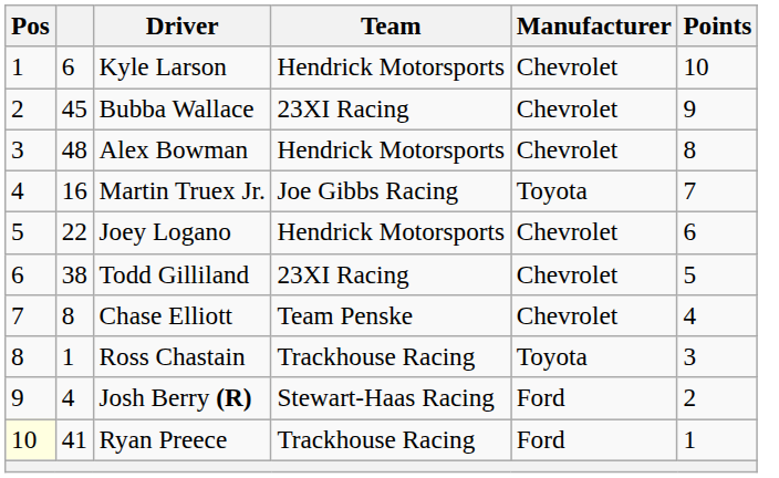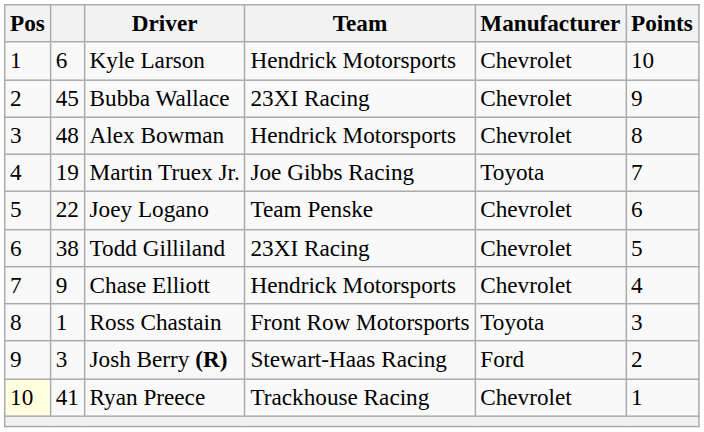Martin Truex Jr. | column 2: 16 -> 19
Joey Logano | Team: Hendrick Motorsports -> Team Penske
Chase Elliott | column 2: 8 -> 9
Chase Elliott | Team: Team Penske -> Hendrick Motorsports
Ross Chastain | Team: Trackhouse Racing -> Front Row Motorsports
Josh Berry (R) | column 2: 4 -> 3
Ryan Preece | Manufacturer: Ford -> Chevrolet
